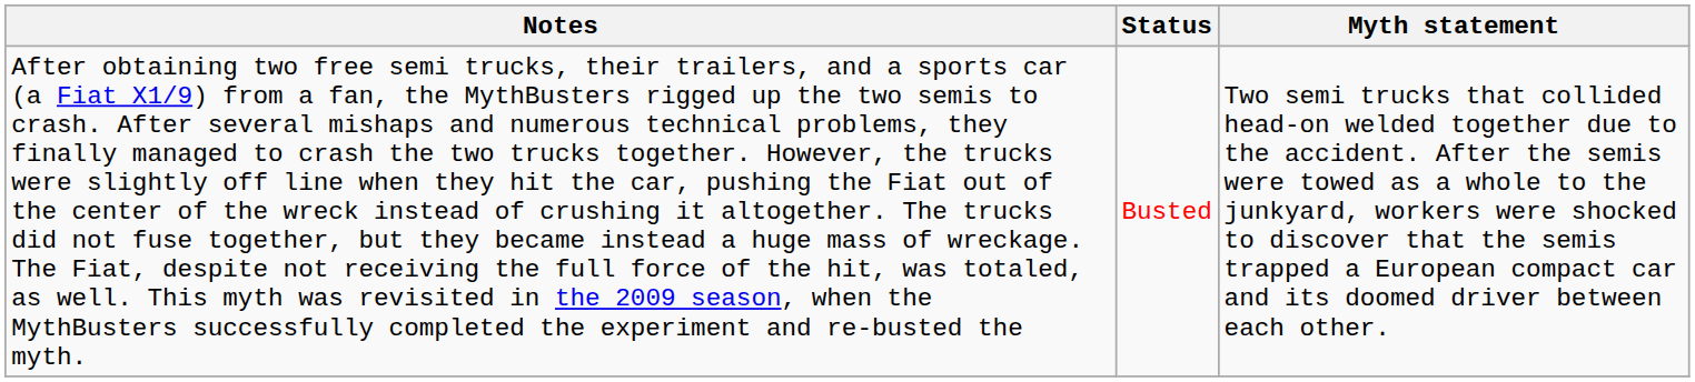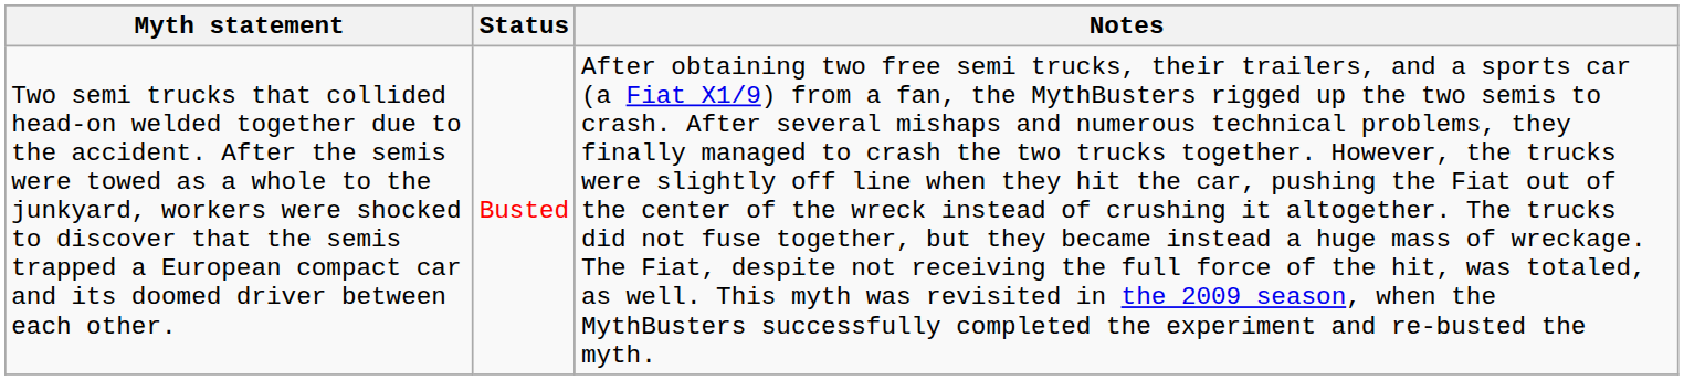columns swapped: Myth statement <-> Notes
